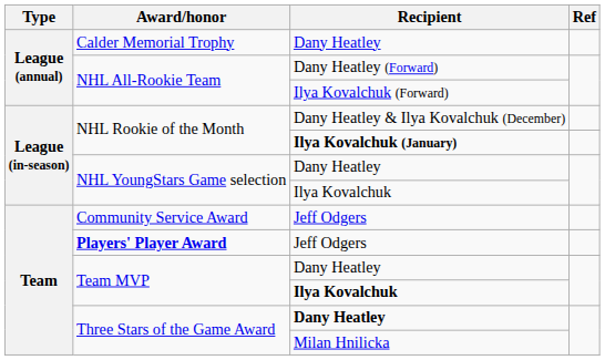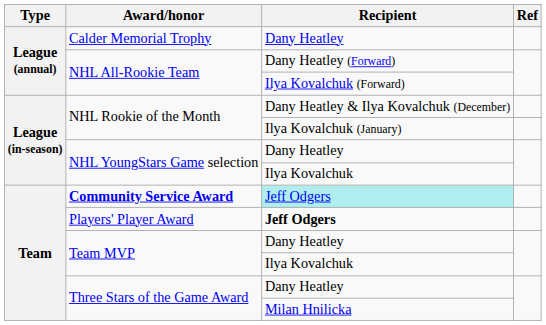NHL Rookie of the Month / Ilya Kovalchuk (January) | Recipient: bold -> normal
Community Service Award | Award/honor: normal -> bold
Community Service Award | Recipient: no background -> paleturquoise background
Players' Player Award | Award/honor: bold -> normal
Players' Player Award | Recipient: normal -> bold
Team MVP / Ilya Kovalchuk | Recipient: bold -> normal
Three Stars of the Game Award / Dany Heatley | Recipient: bold -> normal
